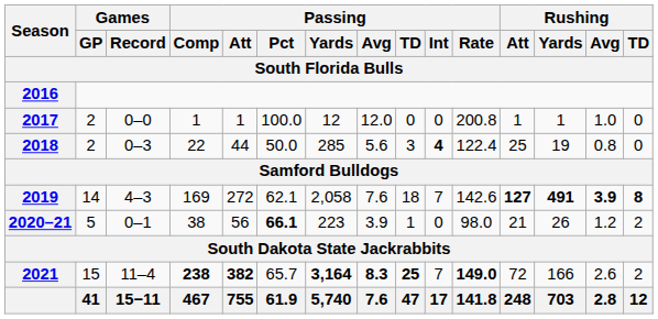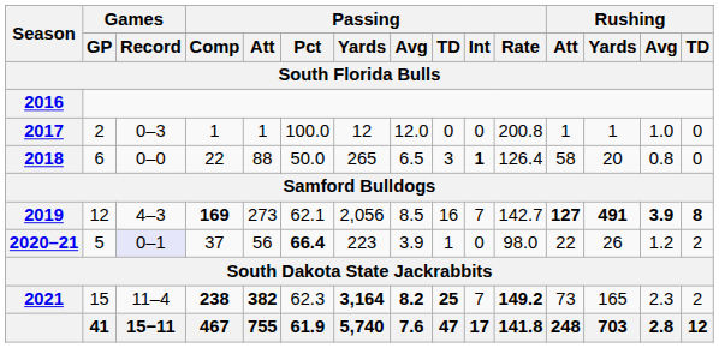2017 | Games / Record: 0–0 -> 0–3
2018 | Games / GP: 2 -> 6
2018 | Games / Record: 0–3 -> 0–0
2018 | Passing / Att: 44 -> 88
2018 | Passing / Yards: 285 -> 265
2018 | Passing / Avg: 5.6 -> 6.5
2018 | Passing / Int: 4 -> 1
2018 | Passing / Rate: 122.4 -> 126.4
2018 | Rushing / Att: 25 -> 58
2018 | Rushing / Yards: 19 -> 20
2019 | Games / GP: 14 -> 12
2019 | Passing / Comp: normal -> bold
2019 | Passing / Att: 272 -> 273
2019 | Passing / Yards: 2,058 -> 2,056
2019 | Passing / Avg: 7.6 -> 8.5
2019 | Passing / TD: 18 -> 16
2019 | Passing / Rate: 142.6 -> 142.7
2020–21 | Games / Record: no background -> lavender background
2020–21 | Passing / Comp: 38 -> 37
2020–21 | Passing / Pct: 66.1 -> 66.4
2020–21 | Rushing / Att: 21 -> 22
2021 | Passing / Pct: 65.7 -> 62.3
2021 | Passing / Avg: 8.3 -> 8.2
2021 | Passing / Rate: 149.0 -> 149.2
2021 | Rushing / Att: 72 -> 73
2021 | Rushing / Yards: 166 -> 165
2021 | Rushing / Avg: 2.6 -> 2.3
